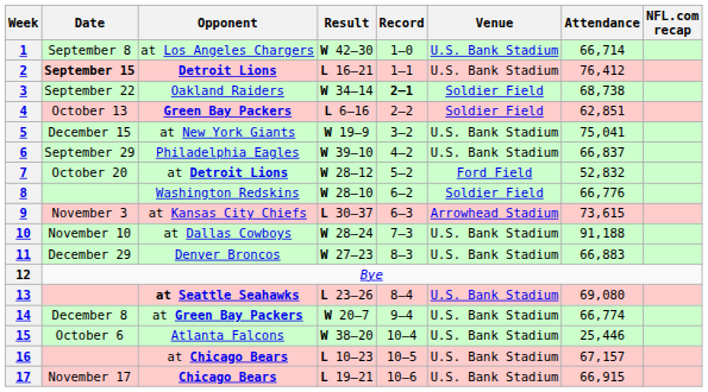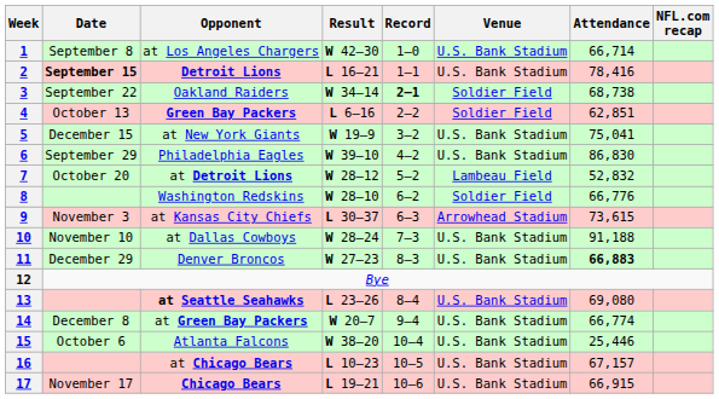2 | Attendance: 76,412 -> 78,416
6 | Attendance: 66,837 -> 86,830
7 | Venue: Ford Field -> Lambeau Field
11 | Attendance: normal -> bold
